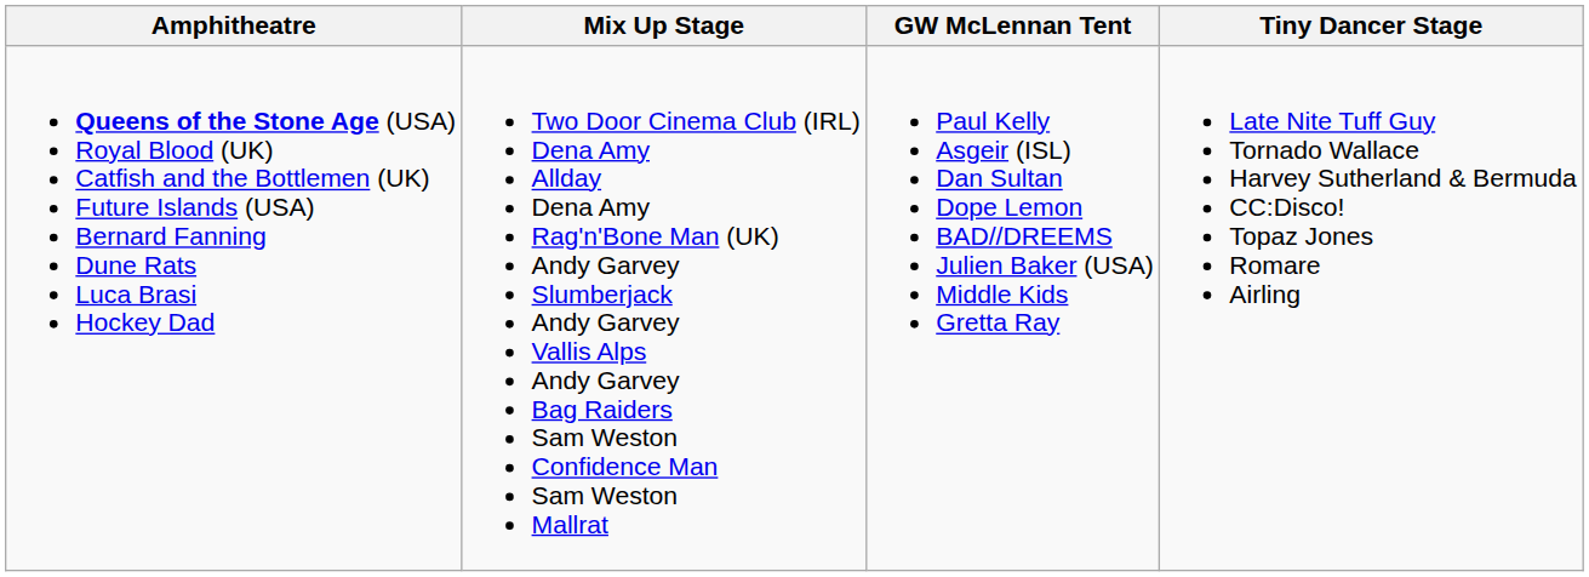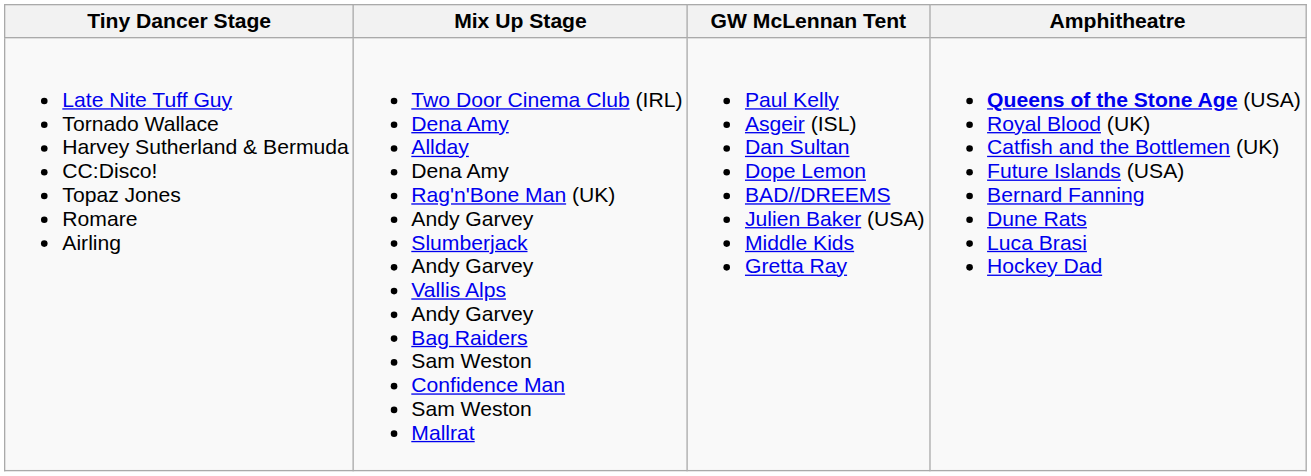columns swapped: Amphitheatre <-> Tiny Dancer Stage
